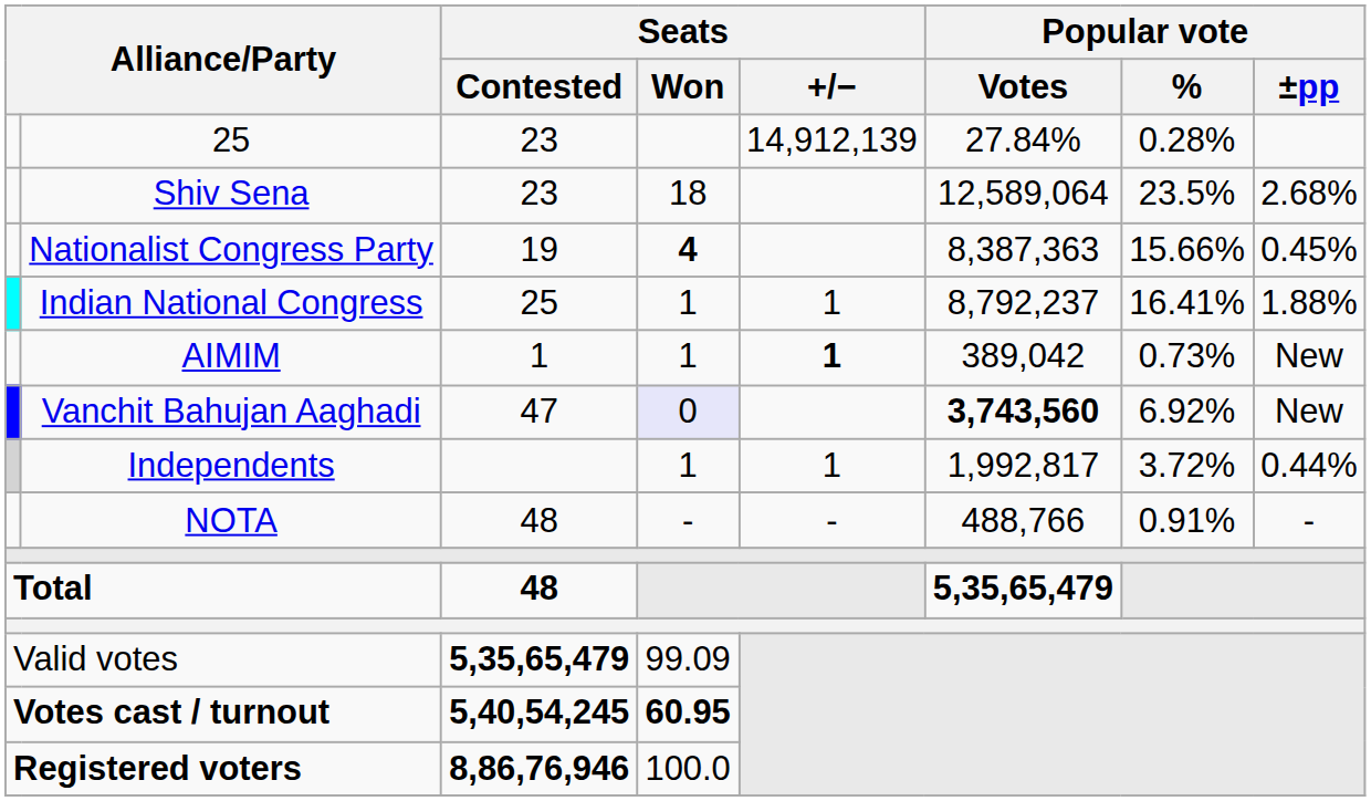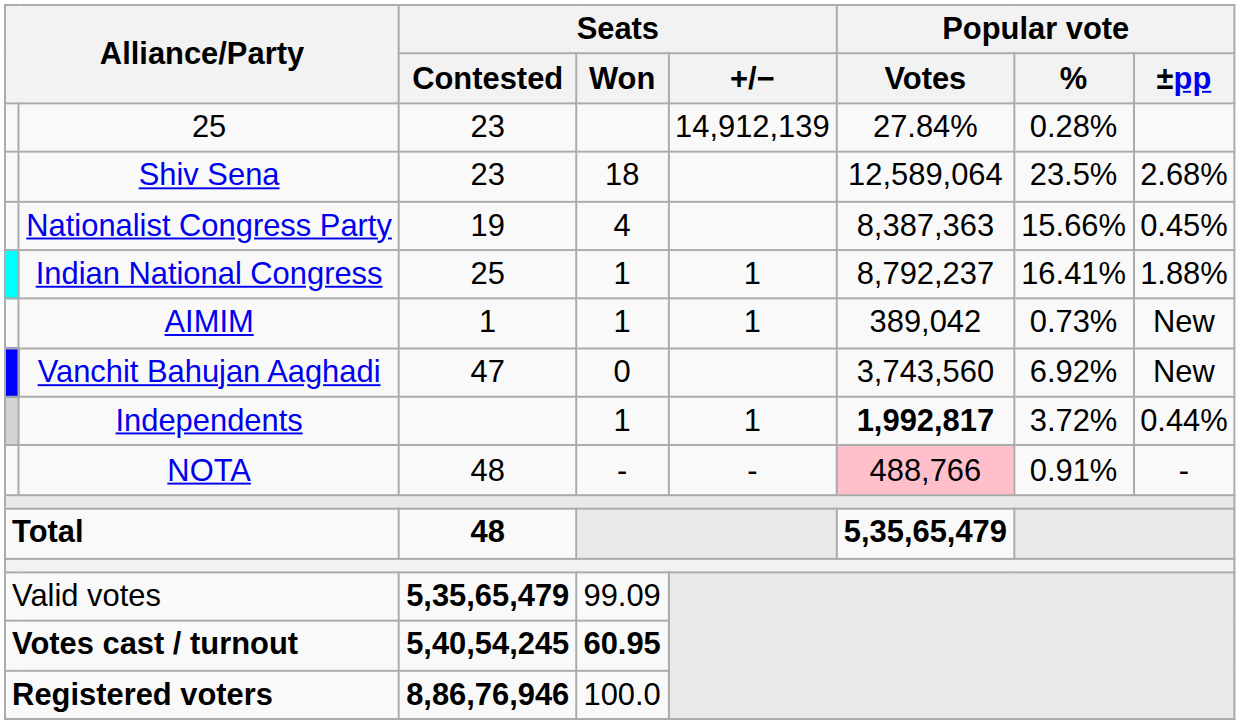Nationalist Congress Party | Seats / Won: bold -> normal
AIMIM | Seats / +/−: bold -> normal
Vanchit Bahujan Aaghadi | Seats / Won: lavender background -> no background
Vanchit Bahujan Aaghadi | Popular vote / Votes: bold -> normal
Independents | Popular vote / Votes: normal -> bold
NOTA | Popular vote / Votes: no background -> pink background
